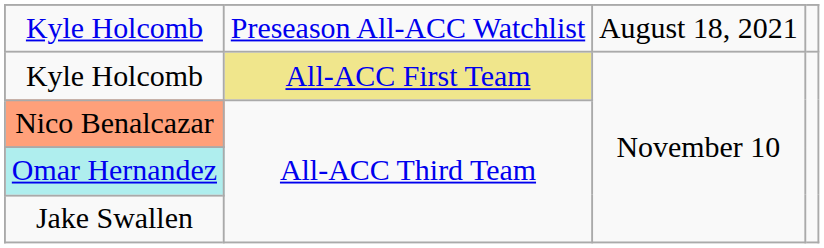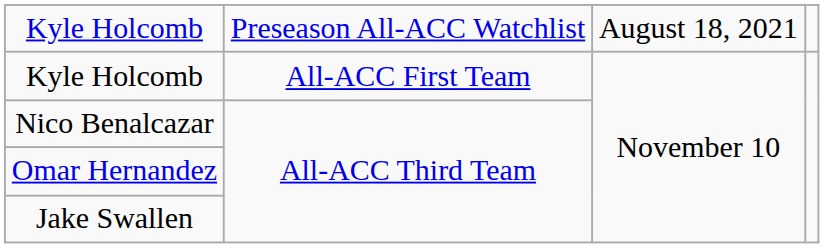row 2 | column 2: khaki background -> no background
row 3 | column 1: lightsalmon background -> no background
row 4 | column 1: paleturquoise background -> no background
